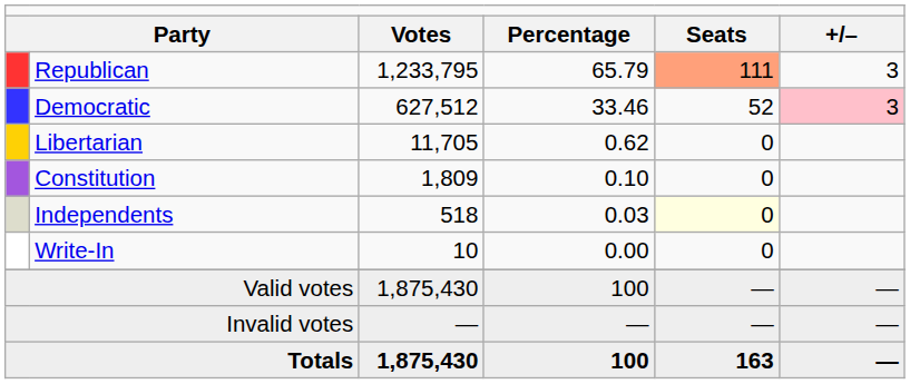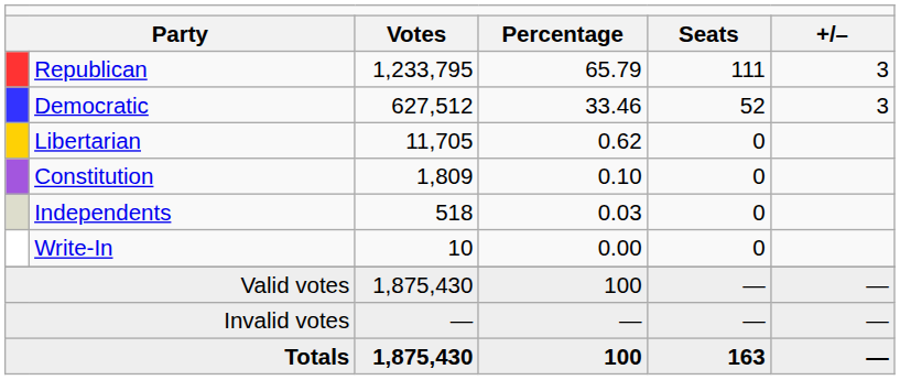Republican | column 5: lightsalmon background -> no background
Democratic | column 6: pink background -> no background
Independents | column 5: lightyellow background -> no background
